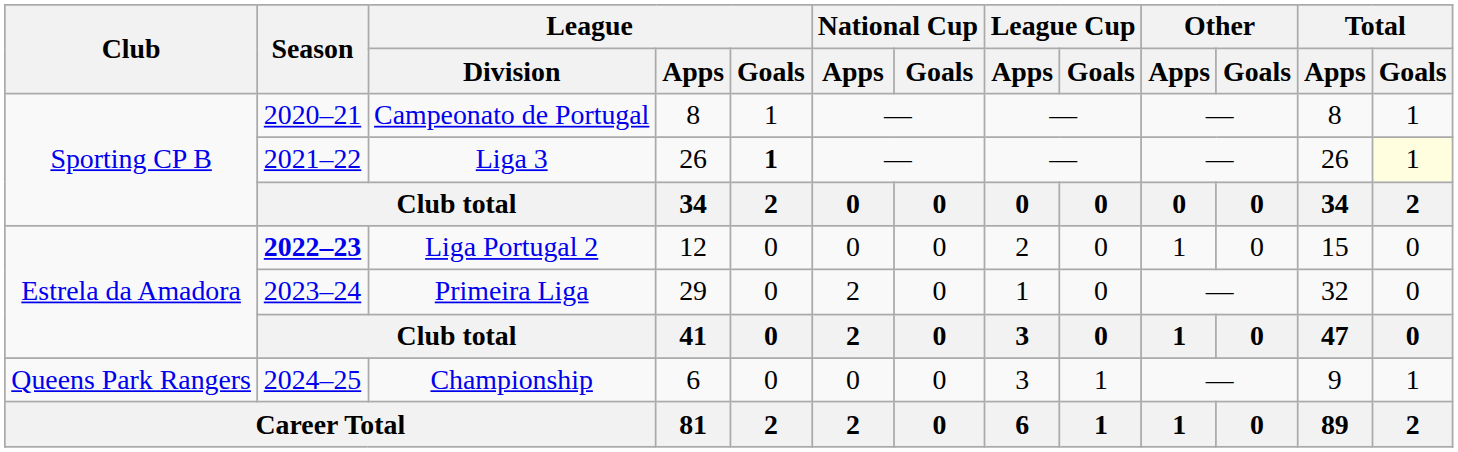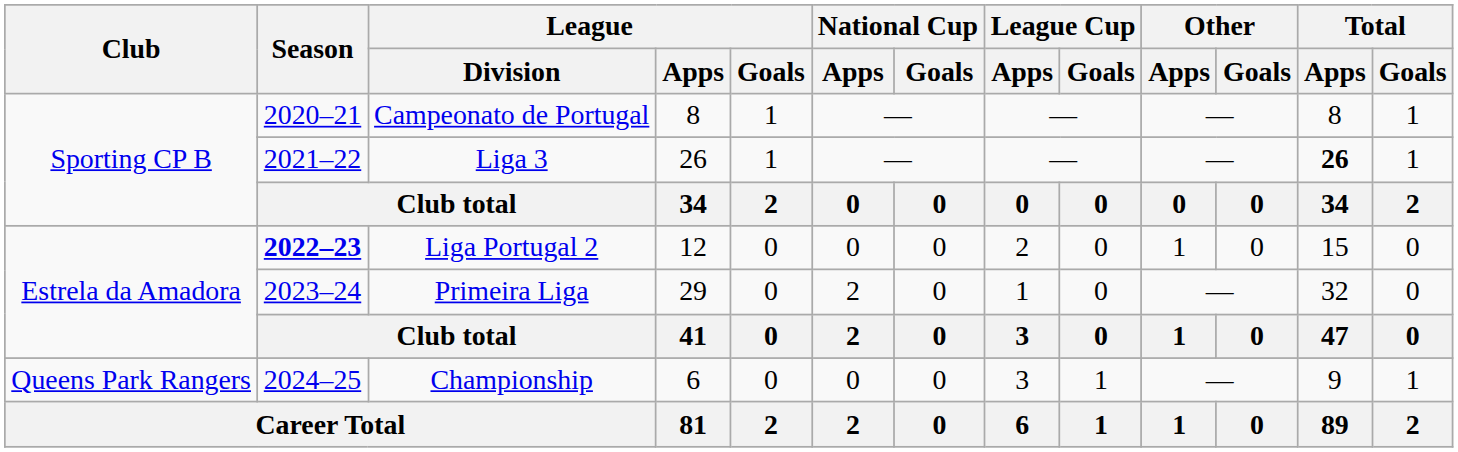Liga 3 | League / Goals: bold -> normal
Liga 3 | Total / Apps: normal -> bold
Liga 3 | Total / Goals: lightyellow background -> no background
